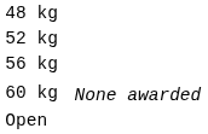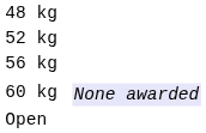60 kg / None awarded | column 2: no background -> lavender background
